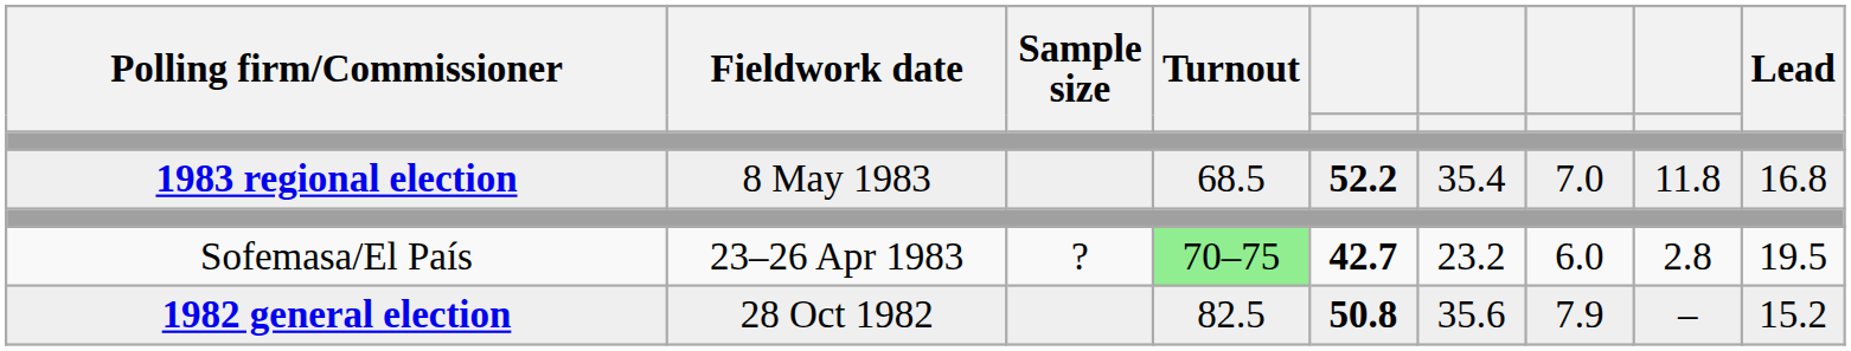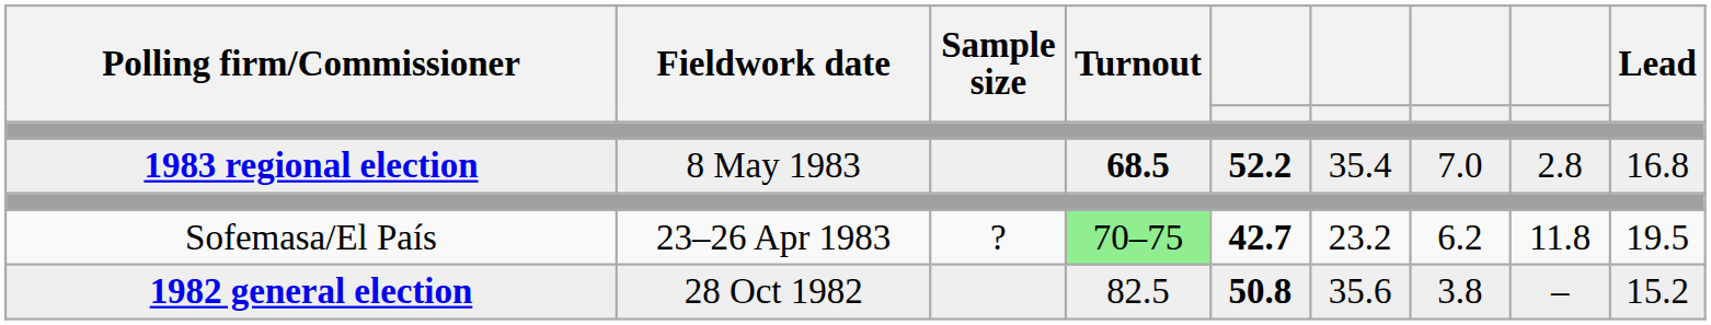1983 regional election | Turnout: normal -> bold
1983 regional election | column 8: 11.8 -> 2.8
Sofemasa/El País | column 7: 6.0 -> 6.2
Sofemasa/El País | column 8: 2.8 -> 11.8
1982 general election | column 7: 7.9 -> 3.8
